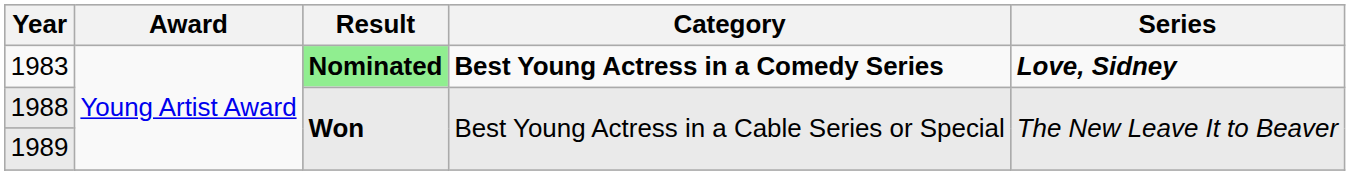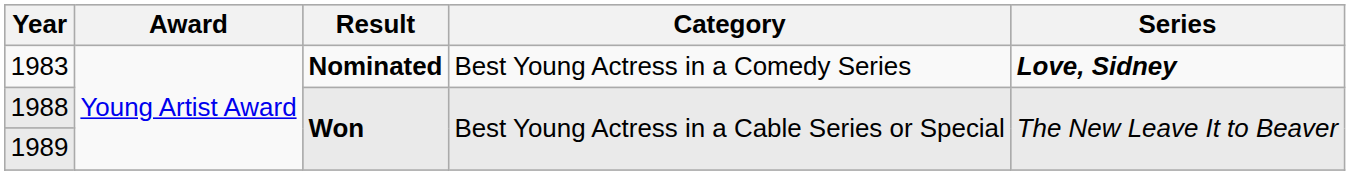1983 | Result: lightgreen background -> no background
1983 | Category: bold -> normal
